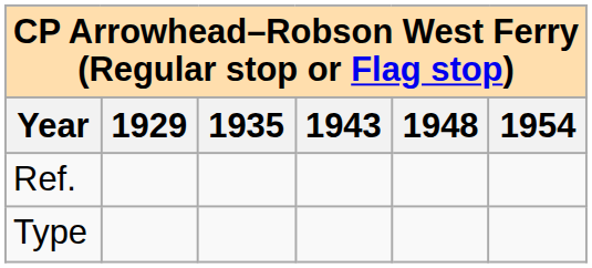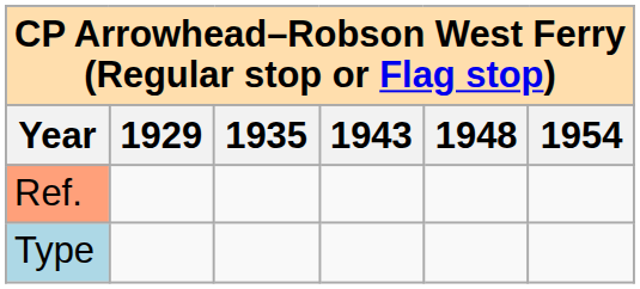Ref. | Year: no background -> lightsalmon background
Type | Year: no background -> lightblue background
